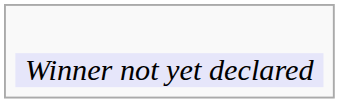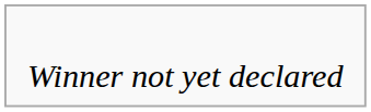row 1 | column 1: lavender background -> no background
